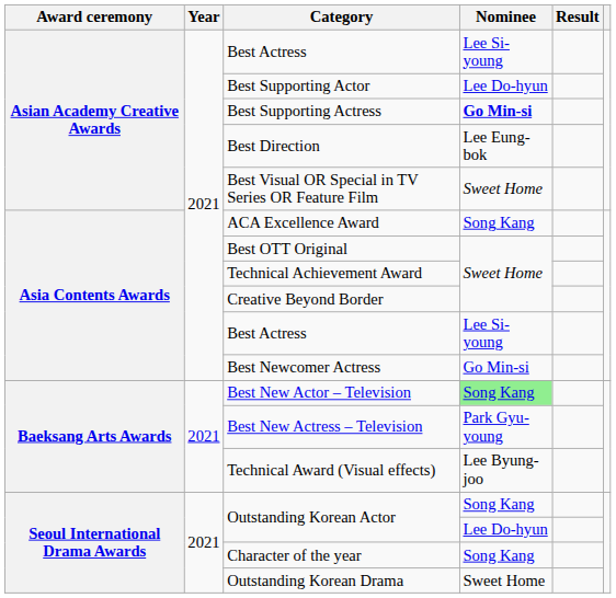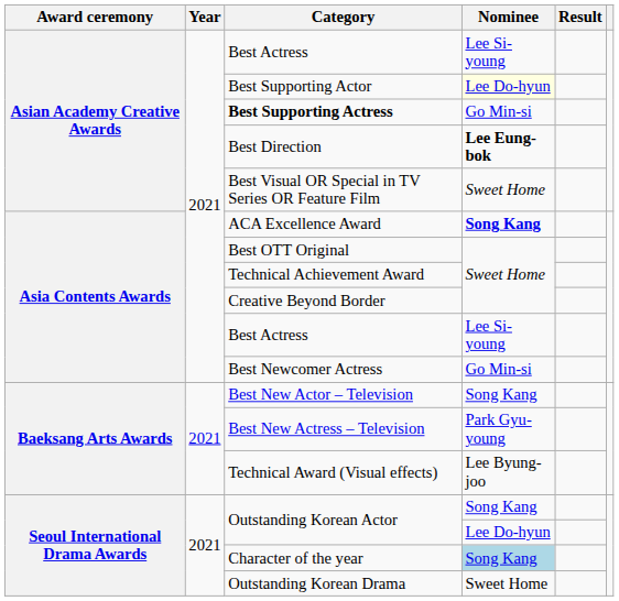Best Supporting Actor | Nominee: no background -> lightyellow background
Best Supporting Actress | Category: normal -> bold
Best Supporting Actress | Nominee: bold -> normal
Best Direction | Nominee: normal -> bold
ACA Excellence Award | Nominee: normal -> bold
Best New Actor – Television | Nominee: lightgreen background -> no background
Character of the year | Nominee: no background -> lightblue background
